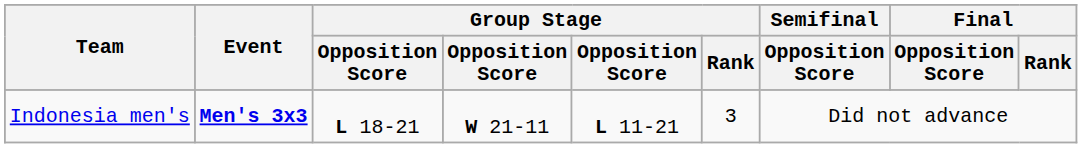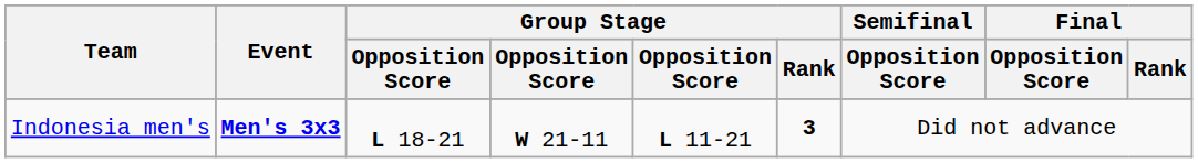Indonesia men's | Group Stage / Rank: normal -> bold
